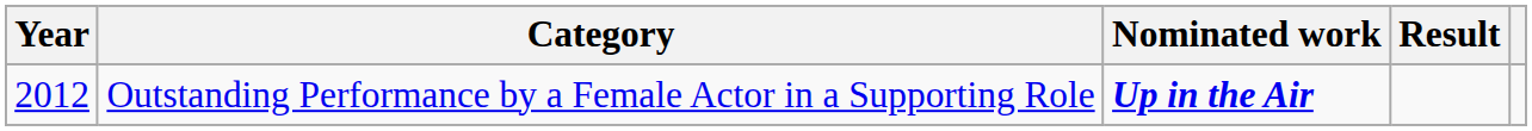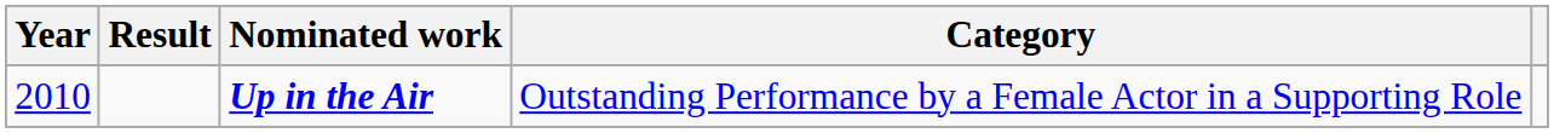columns swapped: Category <-> Result
row 2 | Year: 2012 -> 2010
